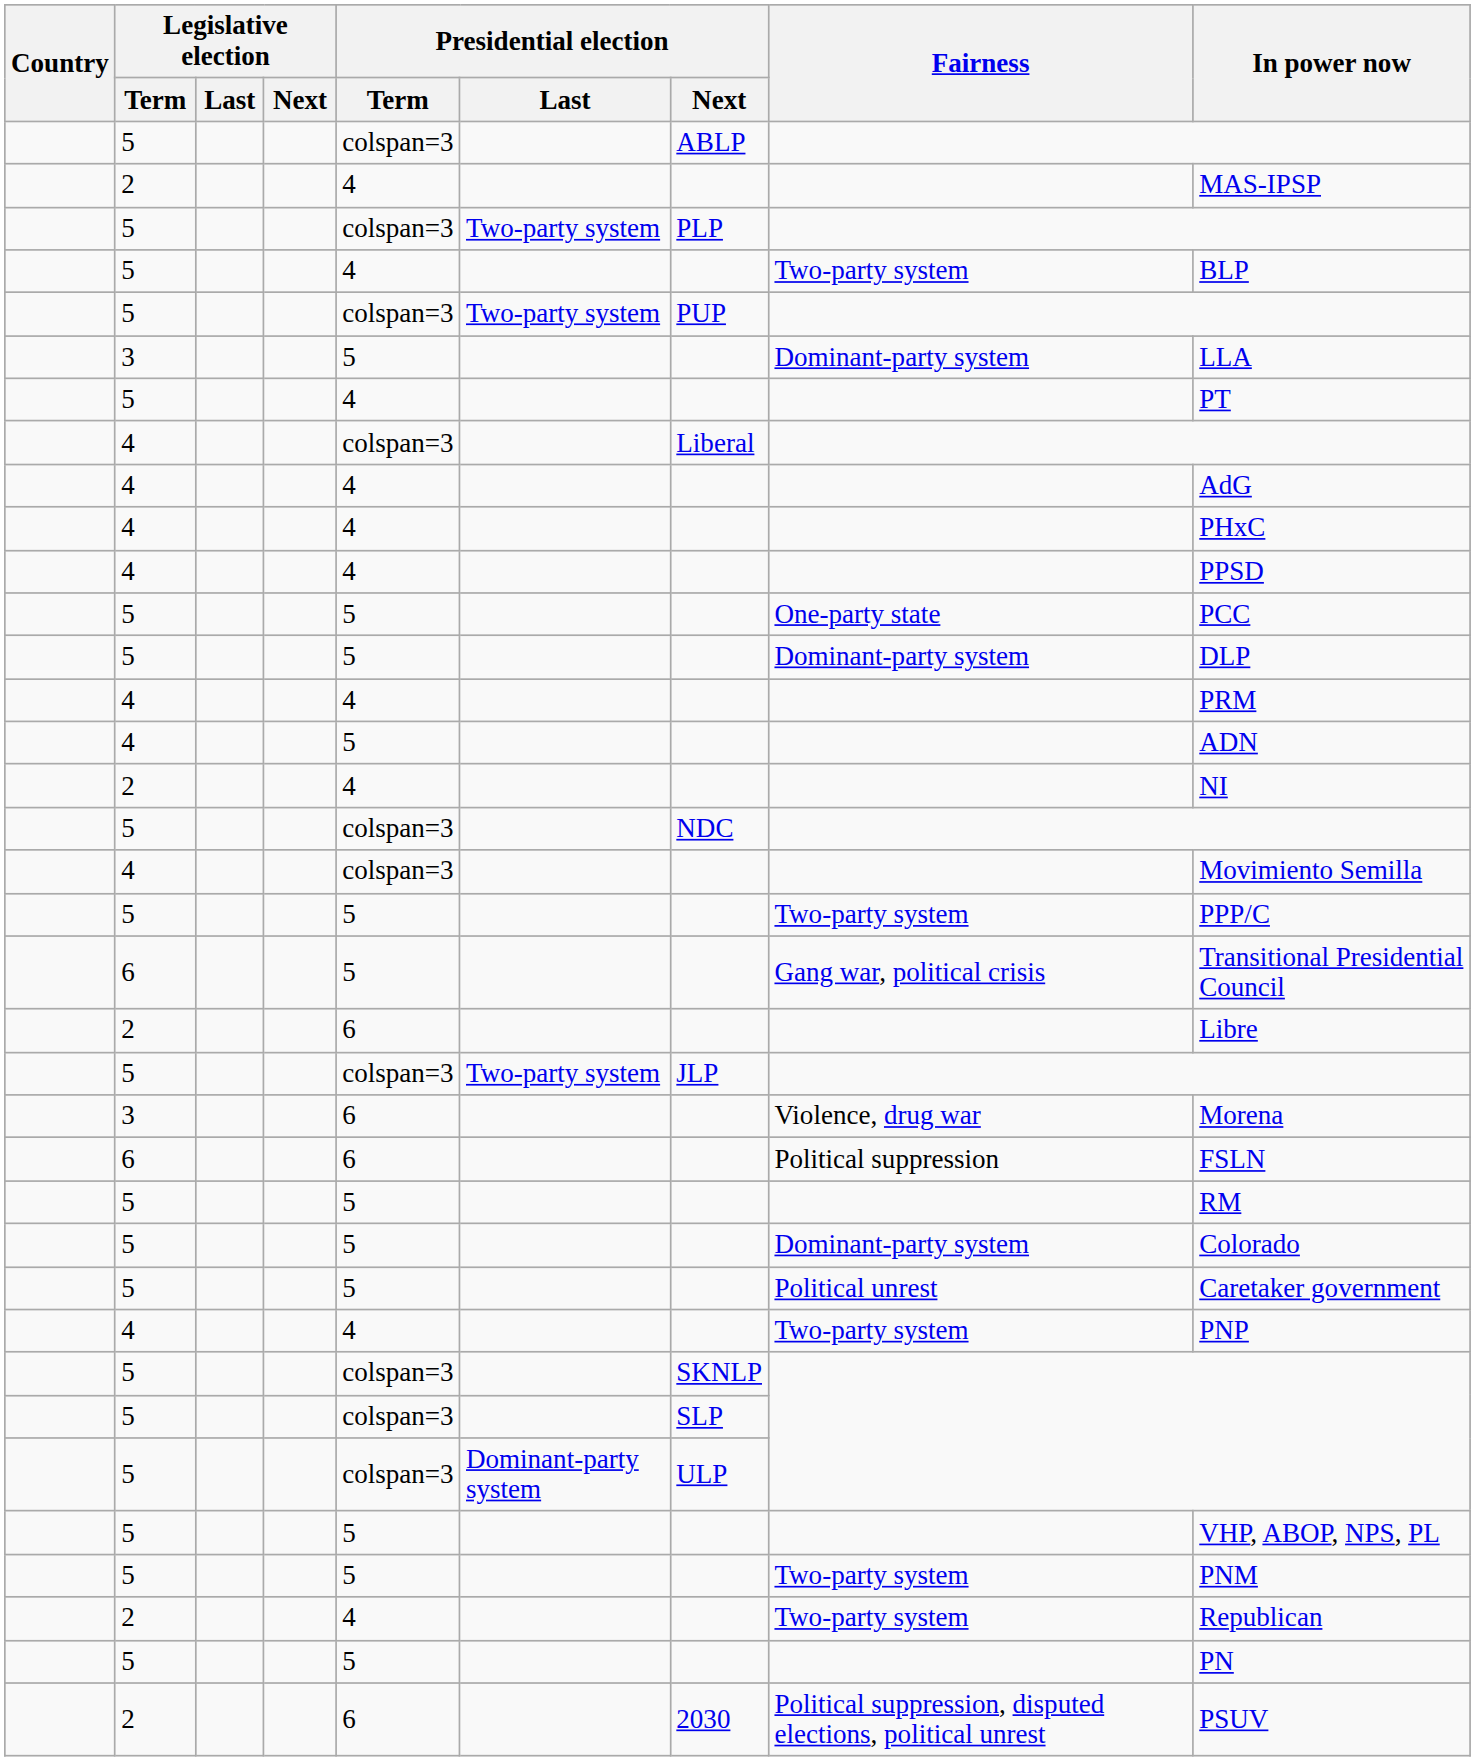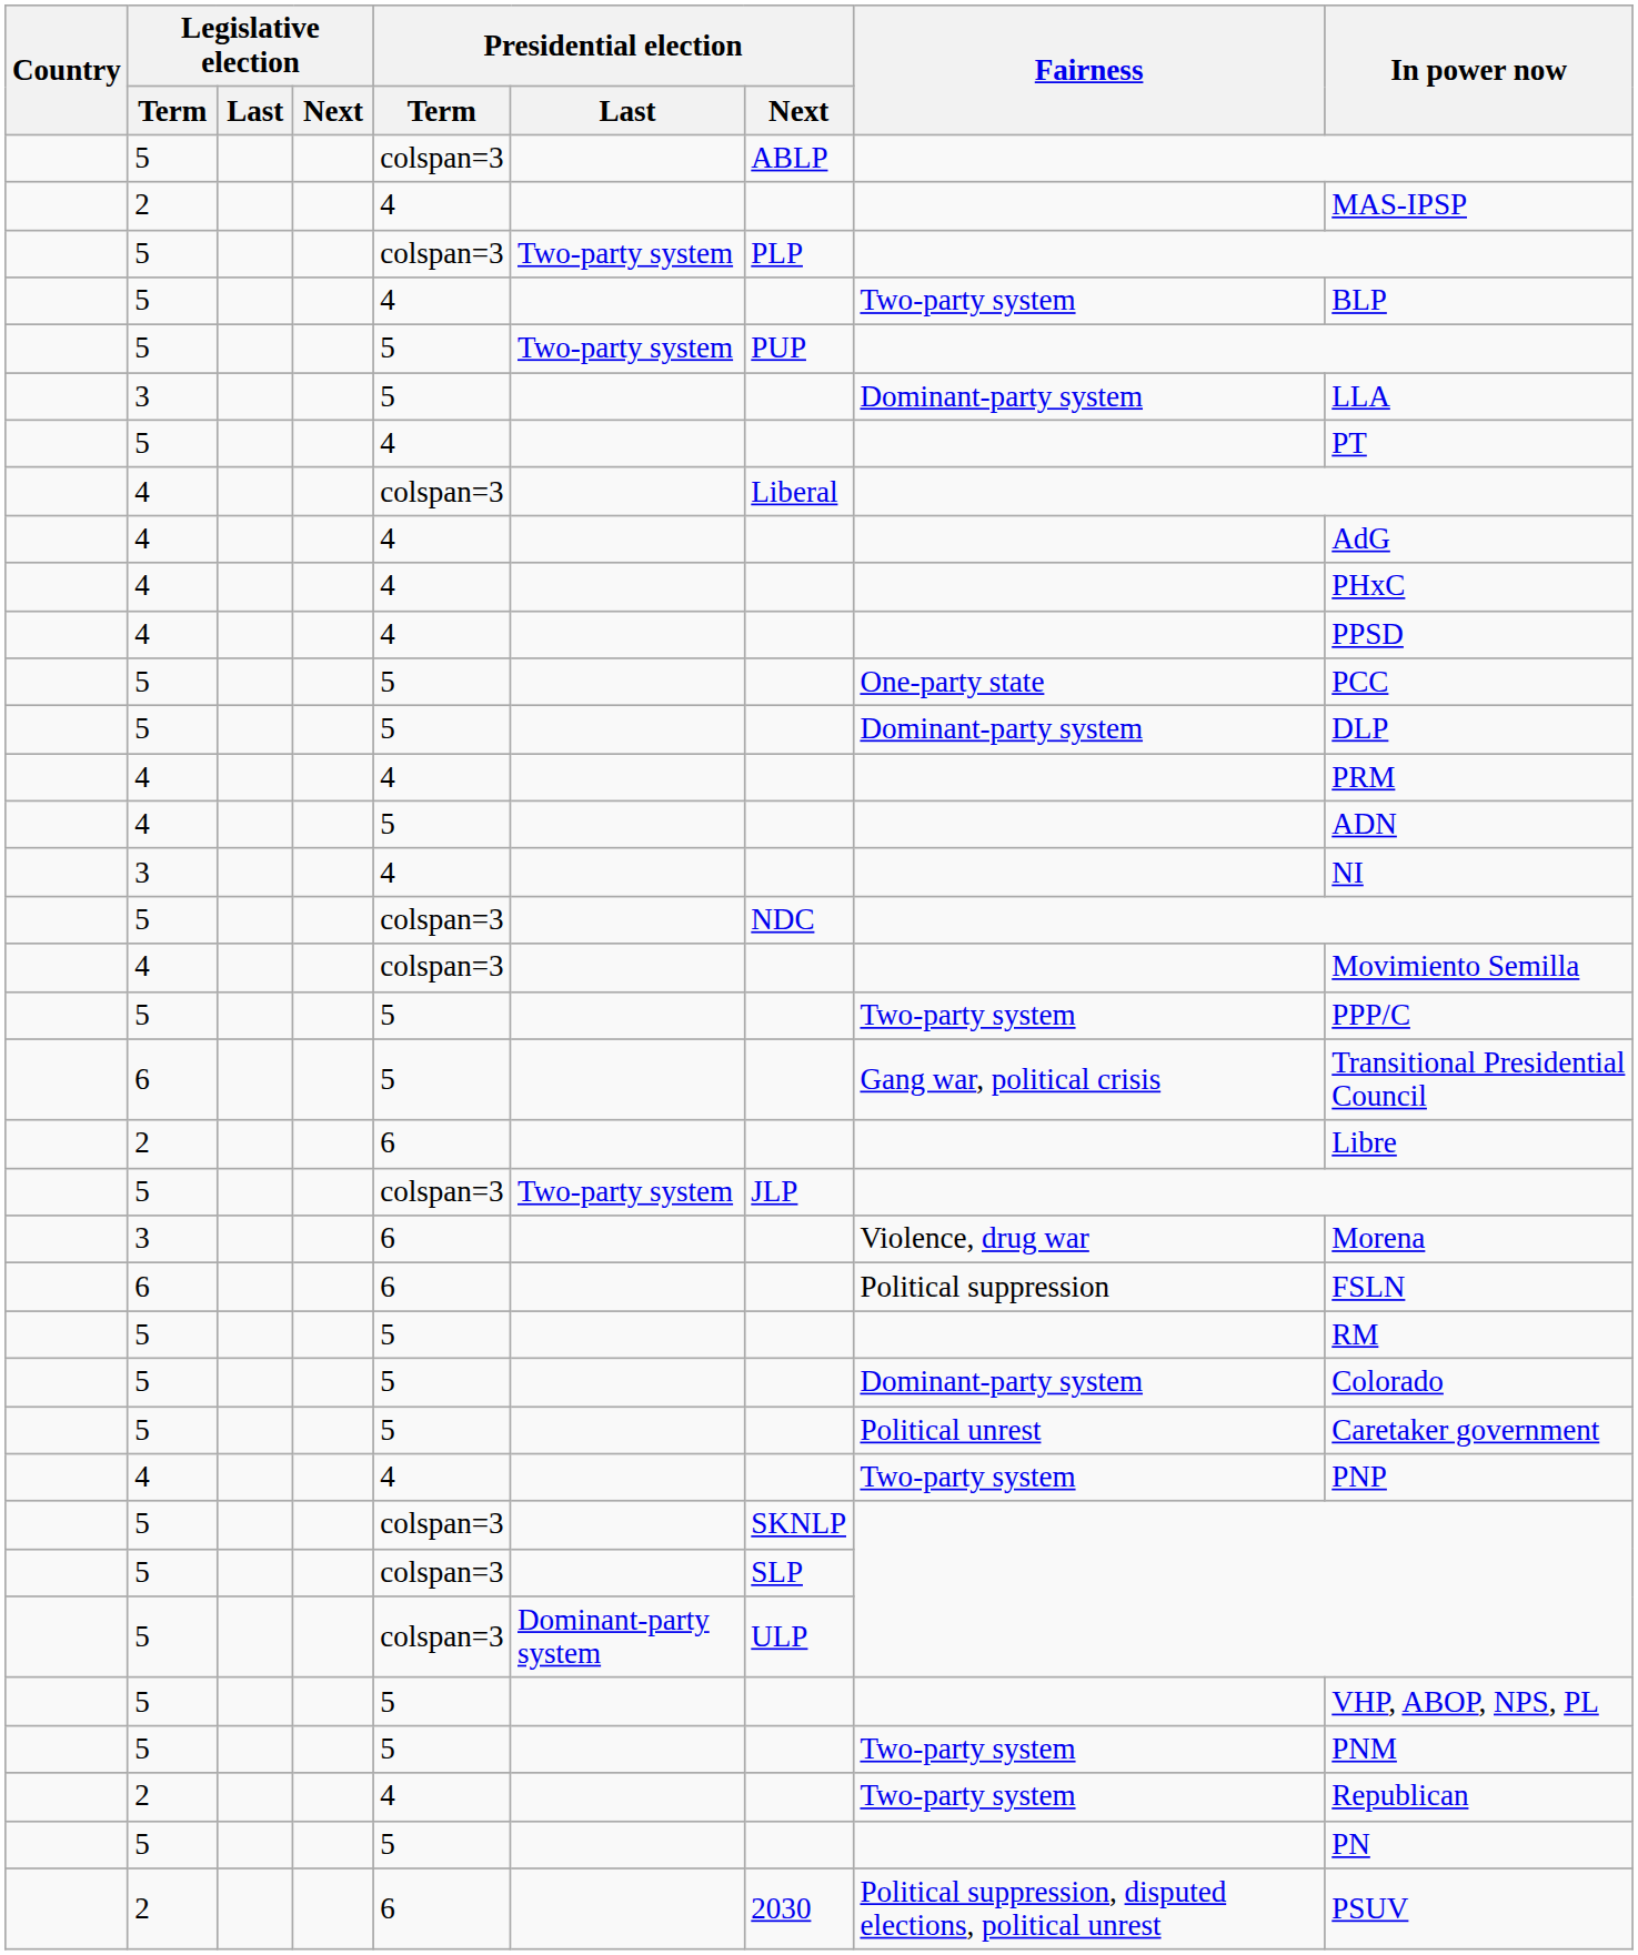row 7 | Presidential election / Term: colspan=3 -> 5
row 18 | Legislative election / Term: 2 -> 3
